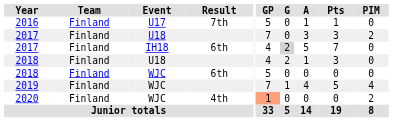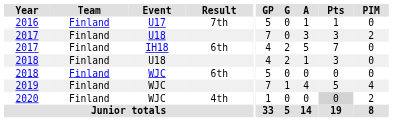2017 / IH18 | G: lightgrey background -> no background
2020 | GP: lightsalmon background -> no background
2020 | Pts: no background -> lightgrey background
